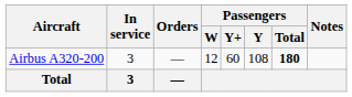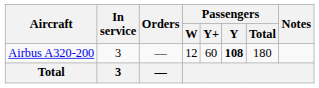Airbus A320-200 | Passengers / Y: normal -> bold
Airbus A320-200 | Passengers / Total: bold -> normal
